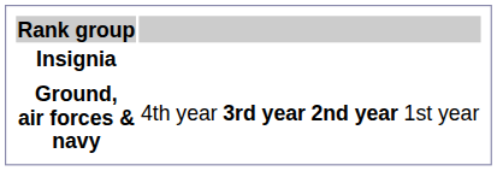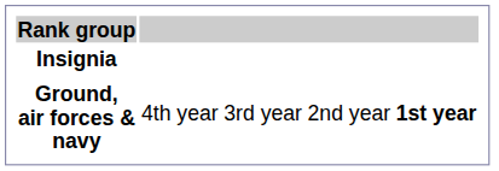Ground, air forces & navy / 4th year | column 3: bold -> normal
Ground, air forces & navy / 4th year | column 4: bold -> normal
Ground, air forces & navy / 4th year | column 5: normal -> bold
